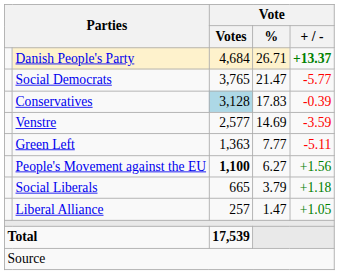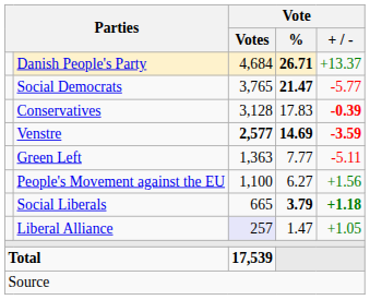Danish People's Party | Vote / %: normal -> bold
Danish People's Party | Vote / + / -: bold -> normal
Social Democrats | Vote / %: normal -> bold
Conservatives | Vote / Votes: lightblue background -> no background
Conservatives | Vote / + / -: normal -> bold
Venstre | Vote / Votes: normal -> bold
Venstre | Vote / %: normal -> bold
Venstre | Vote / + / -: normal -> bold
People's Movement against the EU | Vote / Votes: bold -> normal
Social Liberals | Vote / %: normal -> bold
Social Liberals | Vote / + / -: normal -> bold
Liberal Alliance | Vote / Votes: no background -> lavender background
